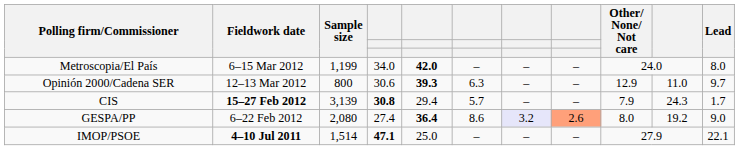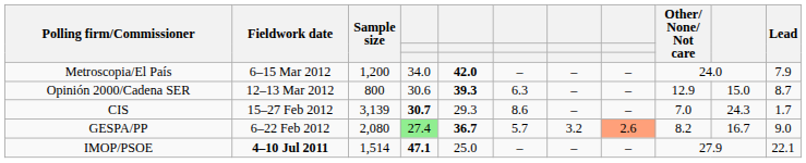Metroscopia/El País | Sample size: 1,199 -> 1,200
Metroscopia/El País | Lead: 8.0 -> 7.9
Opinión 2000/Cadena SER | column 10: 11.0 -> 15.0
Opinión 2000/Cadena SER | Lead: 9.7 -> 8.7
CIS | Fieldwork date: bold -> normal
CIS | column 4: 30.8 -> 30.7
CIS | column 5: 29.4 -> 29.3
CIS | column 6: 5.7 -> 8.6
CIS | Other/ None/ Not care: 7.9 -> 7.0
GESPA/PP | column 4: no background -> lightgreen background
GESPA/PP | column 5: 36.4 -> 36.7
GESPA/PP | column 6: 8.6 -> 5.7
GESPA/PP | column 7: lavender background -> no background
GESPA/PP | Other/ None/ Not care: 8.0 -> 8.2
GESPA/PP | column 10: 19.2 -> 16.7
